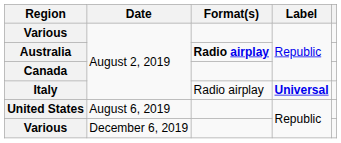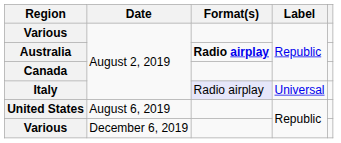Italy | Format(s): no background -> lavender background
Italy | Label: bold -> normal
